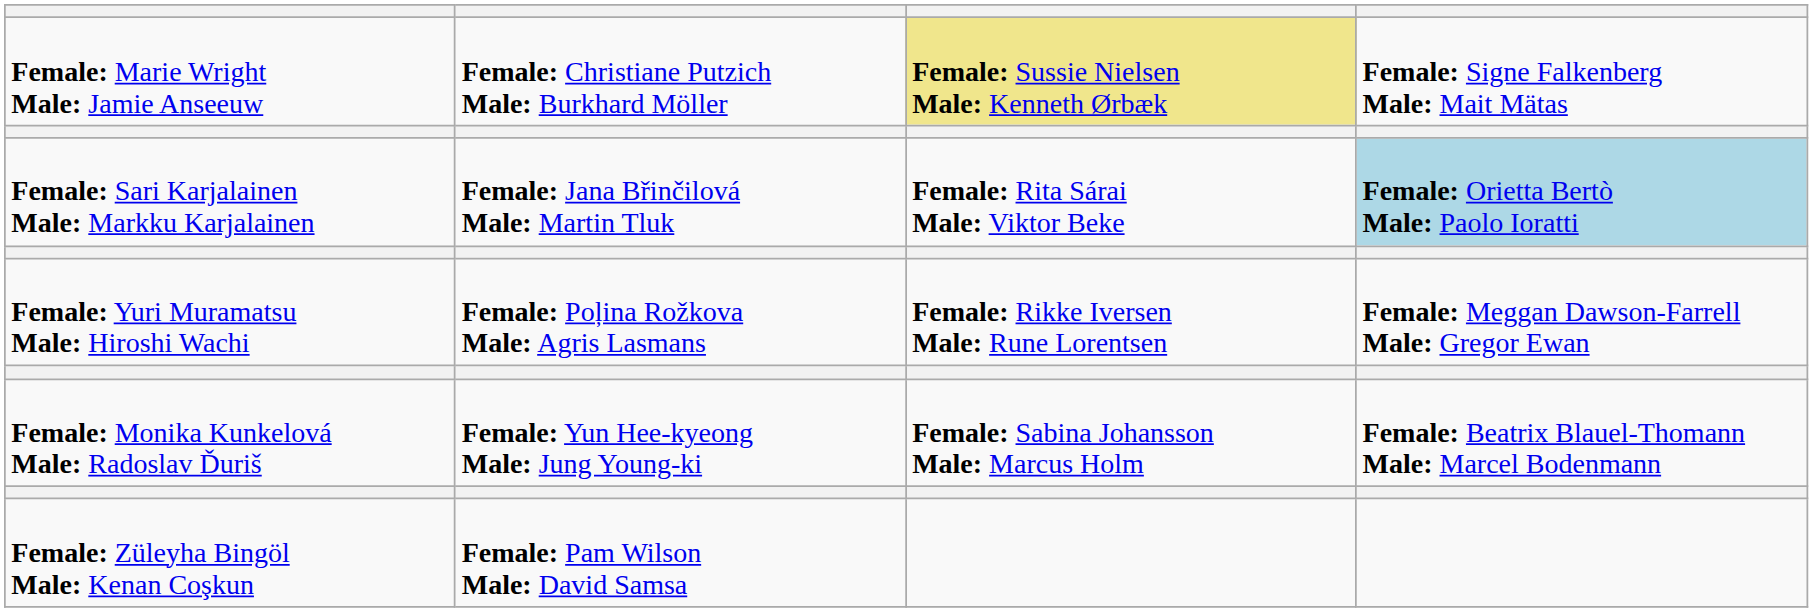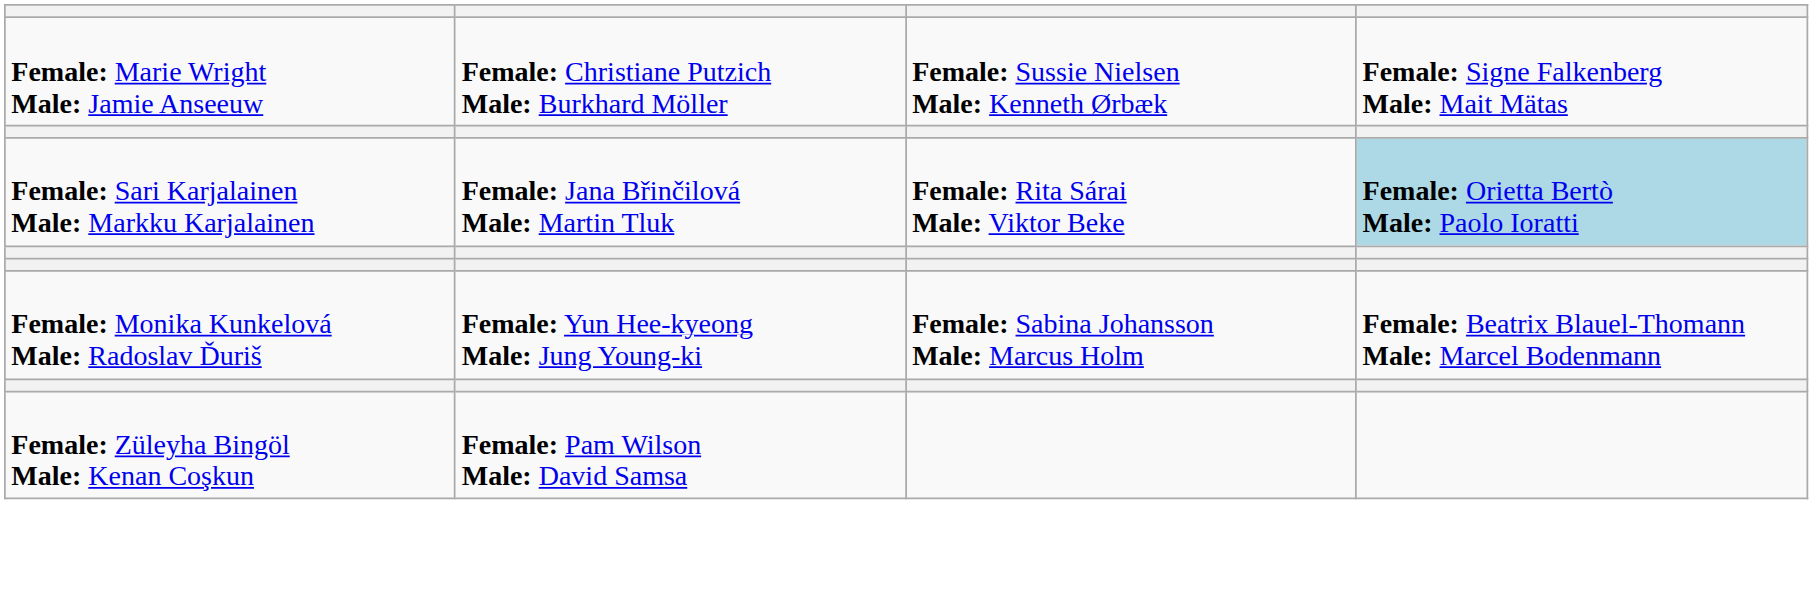Female: Marie Wright Male: Jamie Anseeuw | column 3: khaki background -> no background
- row: Female: Yuri Muramatsu Male: Hiroshi Wachi | Female: Poļina Rožkova Male: Agris Lasmans | Female: Rikke Iversen Male: Rune Lorentsen | Female: Meggan Dawson-Farrell Male: Gregor Ewan
